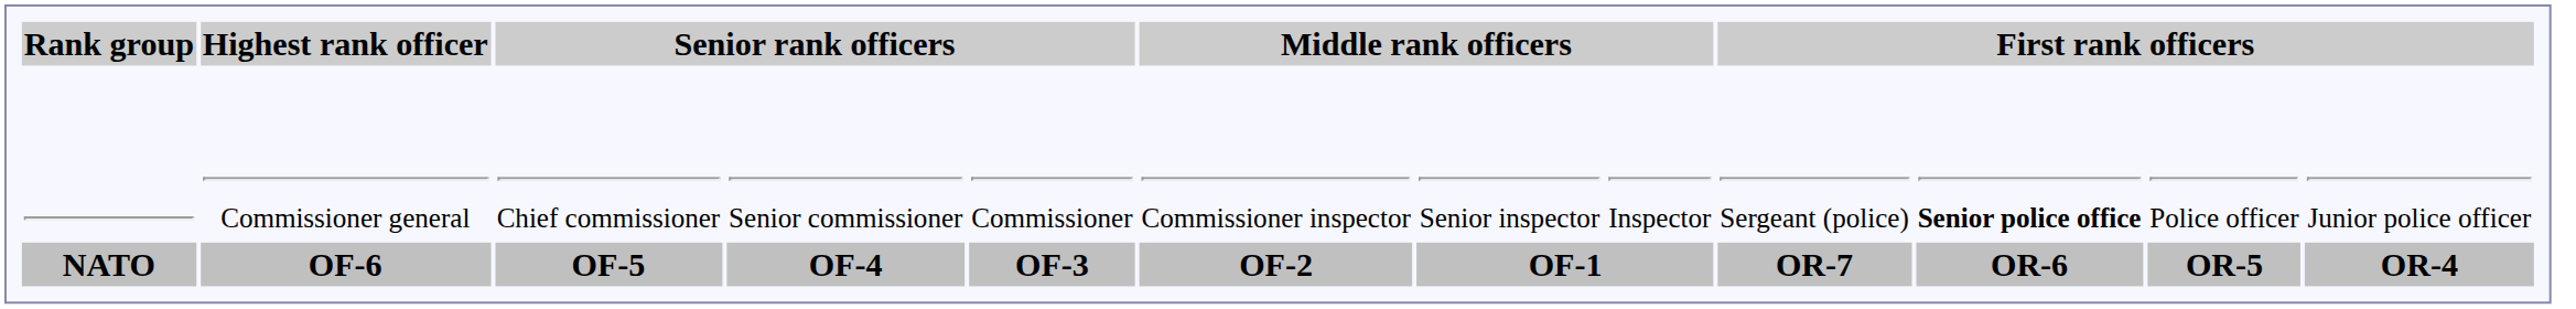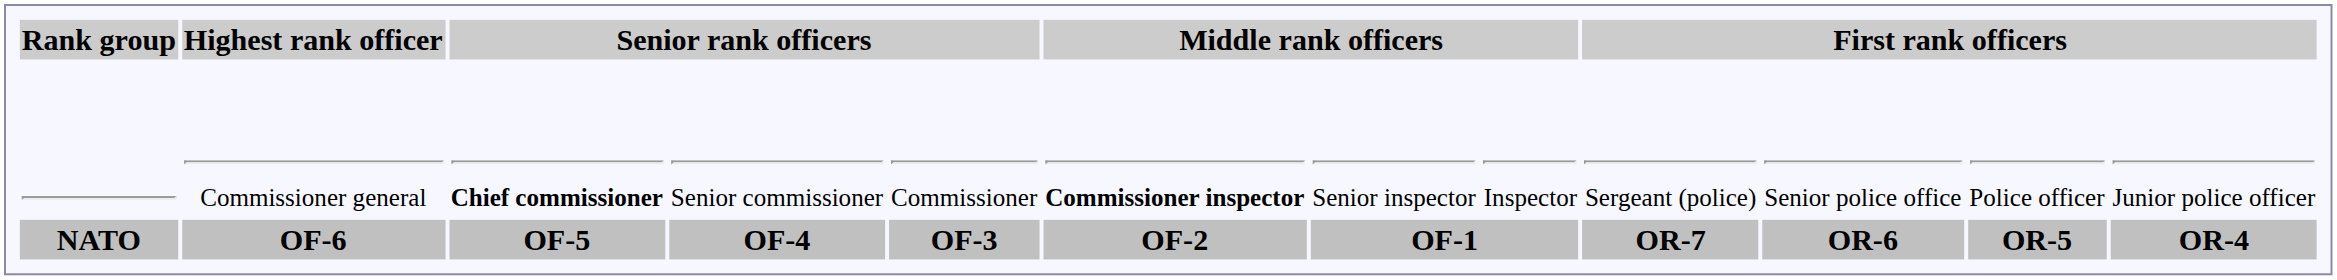Commissioner general | column 3: normal -> bold
Commissioner general | column 6: normal -> bold
Commissioner general | column 10: bold -> normal
